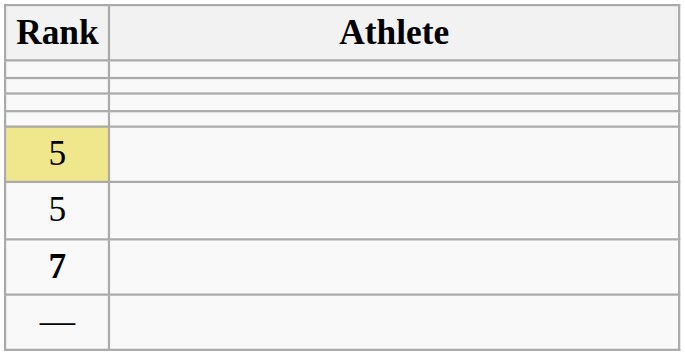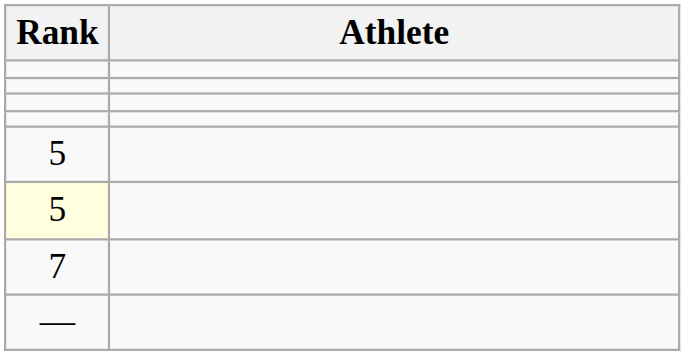row 6 | Rank: khaki background -> no background
row 7 | Rank: no background -> lightyellow background
row 8 | Rank: bold -> normal
